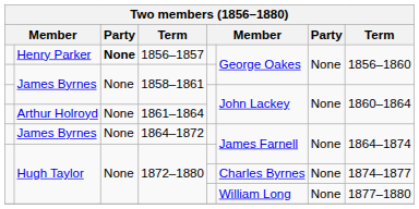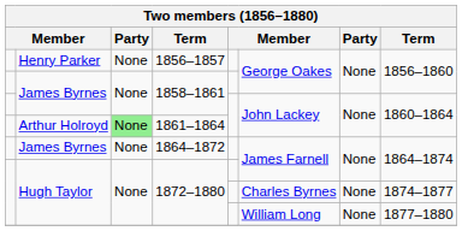1856–1857 | column 3: bold -> normal
1861–1864 | column 3: no background -> lightgreen background
